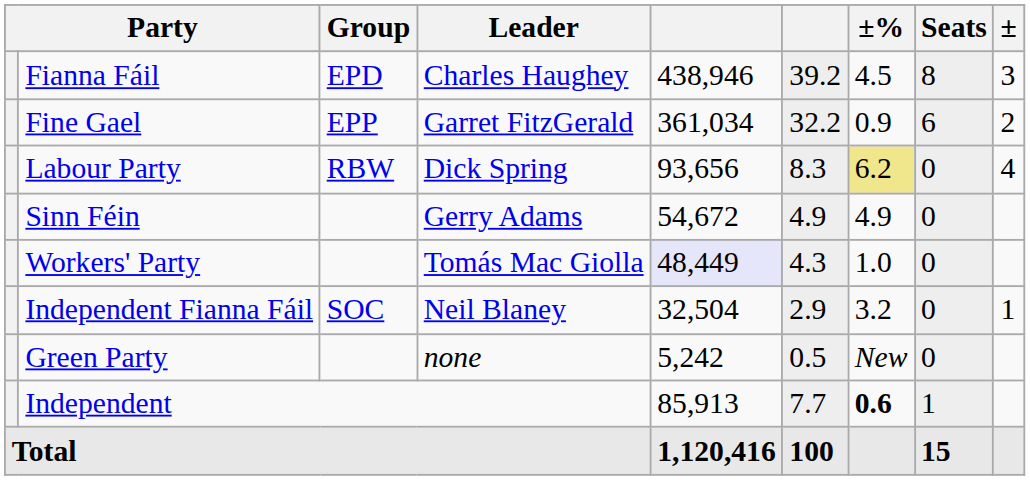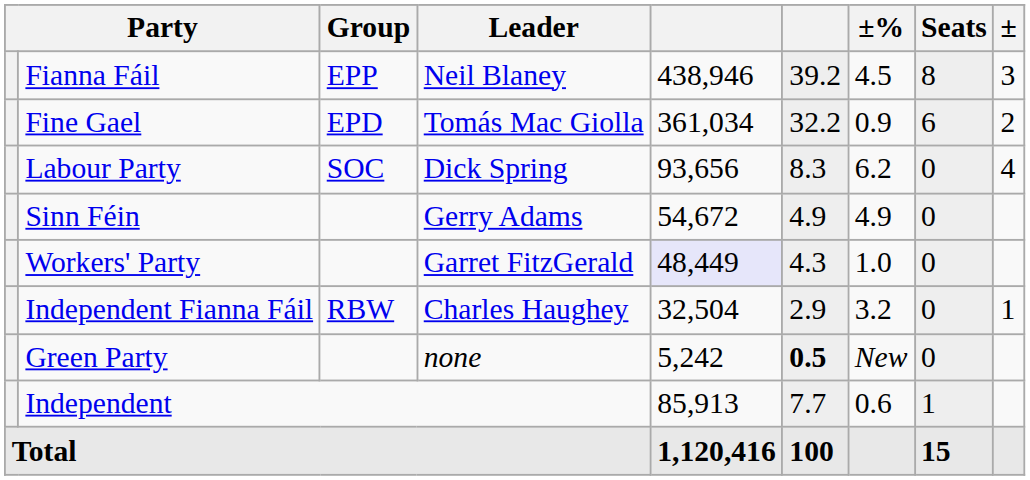Fianna Fáil | Group: EPD -> EPP
Fianna Fáil | Leader: Charles Haughey -> Neil Blaney
Fine Gael | Group: EPP -> EPD
Fine Gael | Leader: Garret FitzGerald -> Tomás Mac Giolla
Labour Party | Group: RBW -> SOC
Labour Party | ±%: khaki background -> no background
Workers' Party | Leader: Tomás Mac Giolla -> Garret FitzGerald
Independent Fianna Fáil | Group: SOC -> RBW
Independent Fianna Fáil | Leader: Neil Blaney -> Charles Haughey
Green Party | column 6: normal -> bold
Independent | ±%: bold -> normal
